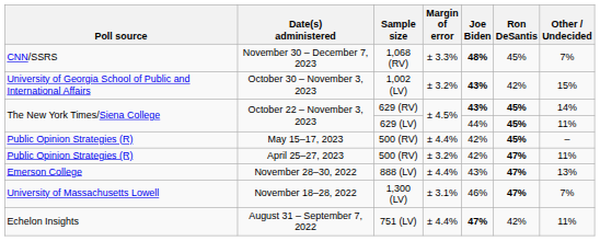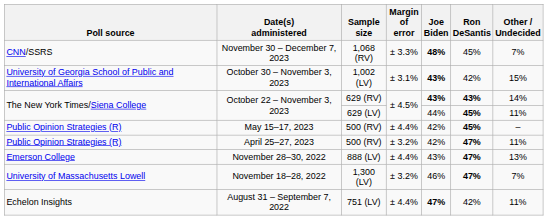October 30 – November 3, 2023 | Margin of error: ± 3.2% -> ± 3.1%
October 22 – November 3, 2023 / 629 (RV) | Ron DeSantis: 45% -> 43%
November 18–28, 2022 | Margin of error: ± 3.1% -> ± 3.2%
